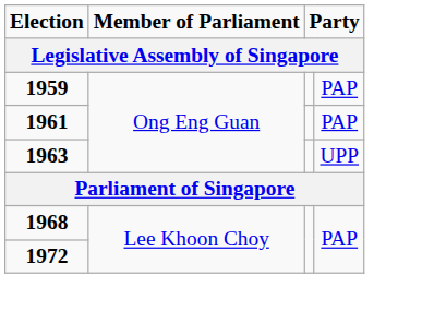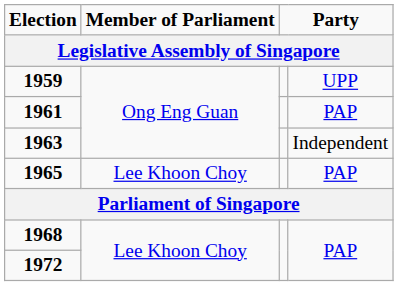1959 | column 4: PAP -> UPP
1963 | column 4: UPP -> Independent
+ row: 1965 | Lee Khoon Choy | PAP
